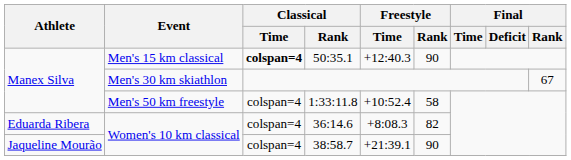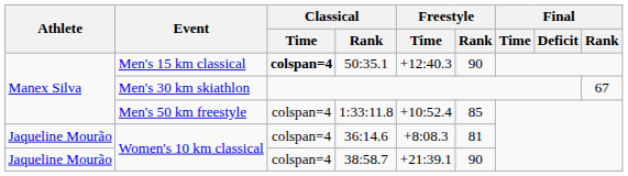1:33:11.8 | Freestyle / Rank: 58 -> 85
36:14.6 | Athlete: Eduarda Ribera -> Jaqueline Mourão
36:14.6 | Freestyle / Rank: 82 -> 81
